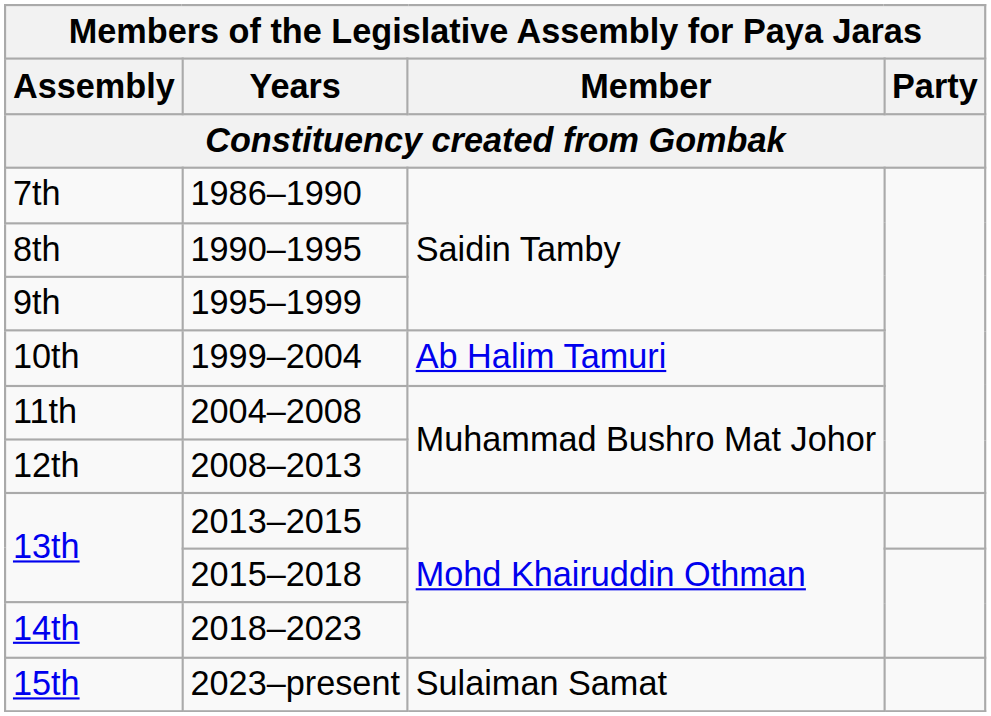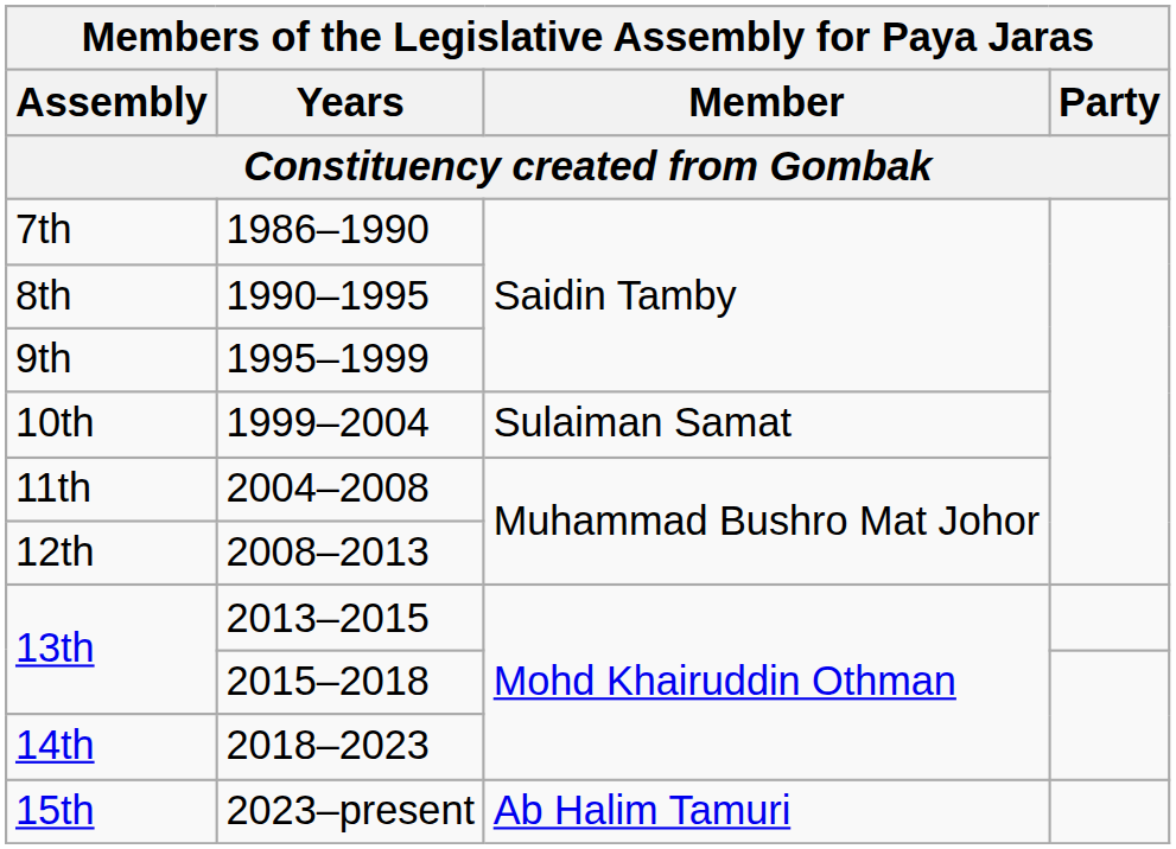10th | Member: Ab Halim Tamuri -> Sulaiman Samat
15th | Member: Sulaiman Samat -> Ab Halim Tamuri
